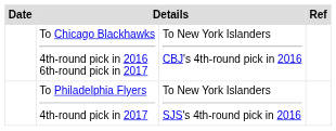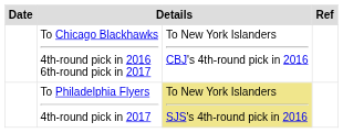To Philadelphia Flyers 4th-round pick in 2017 | column 3: no background -> khaki background
